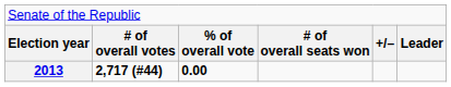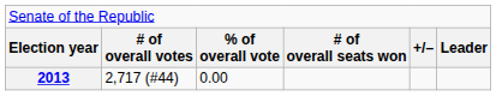2013 | column 2: bold -> normal
2013 | column 3: bold -> normal
